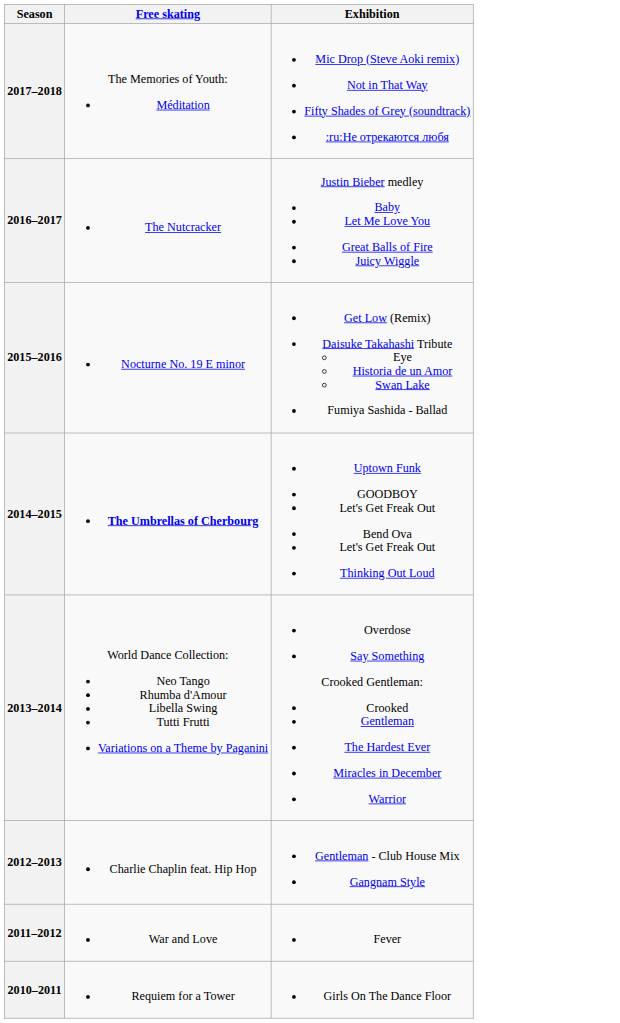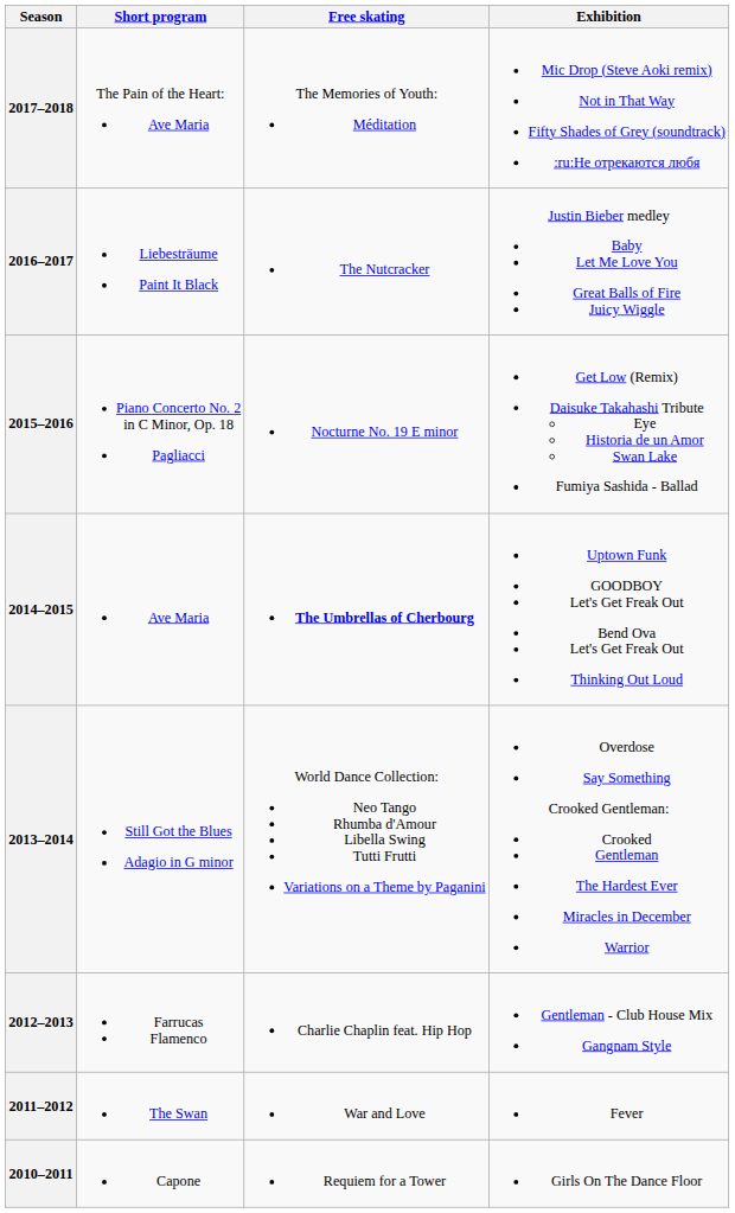+ column: Short program | The Pain of the Heart: Ave Maria | Liebesträume Paint It Black | Piano Concerto No. 2 in C Minor, Op. 18 Pagliacci | Ave Maria | Still Got the Blues Adagio in G minor | Farrucas Flamenco | The Swan | Capone
